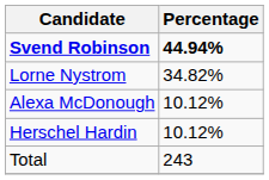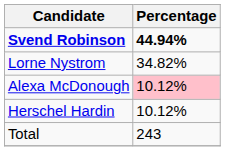Alexa McDonough | Percentage: no background -> pink background
